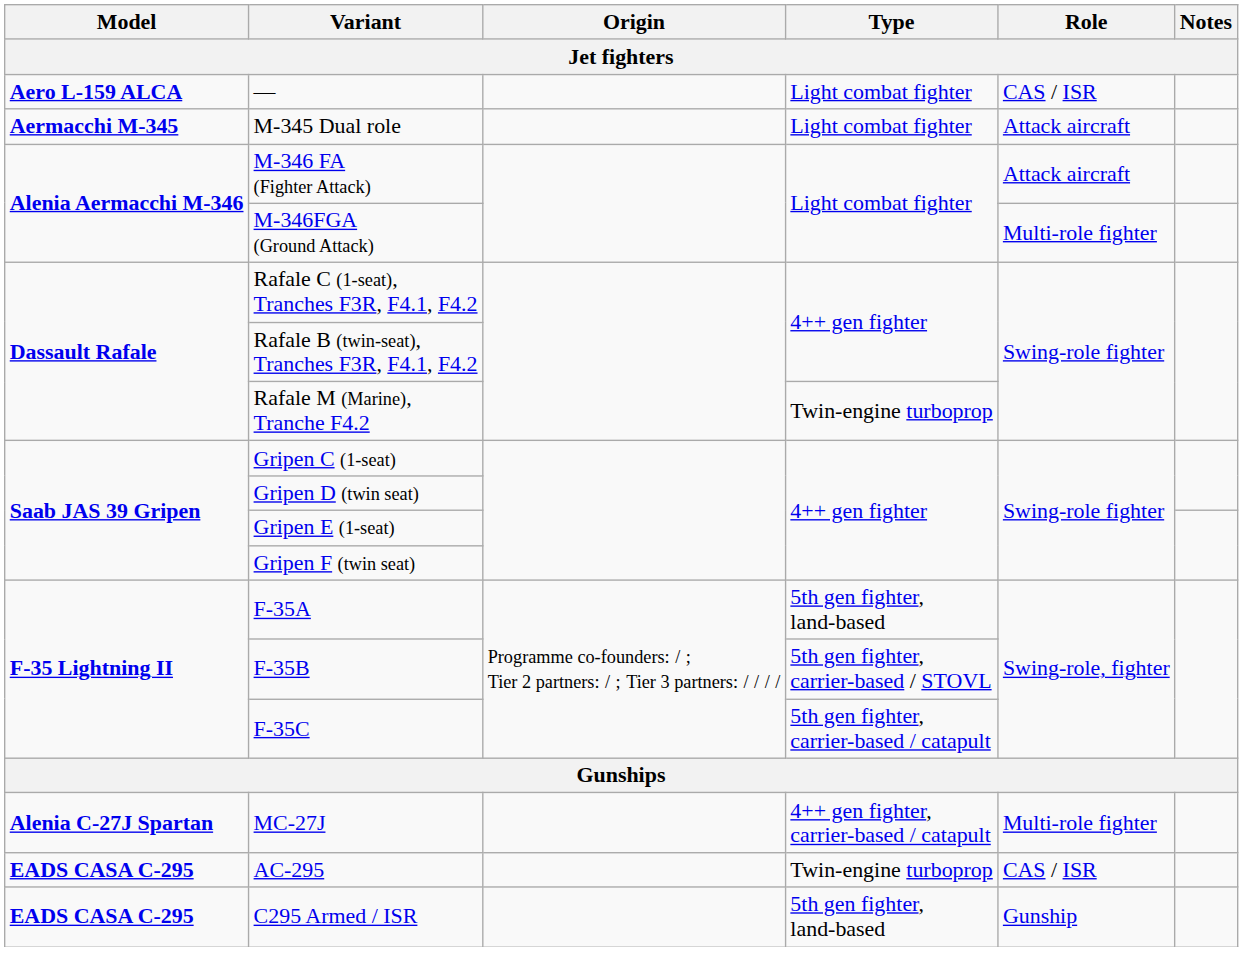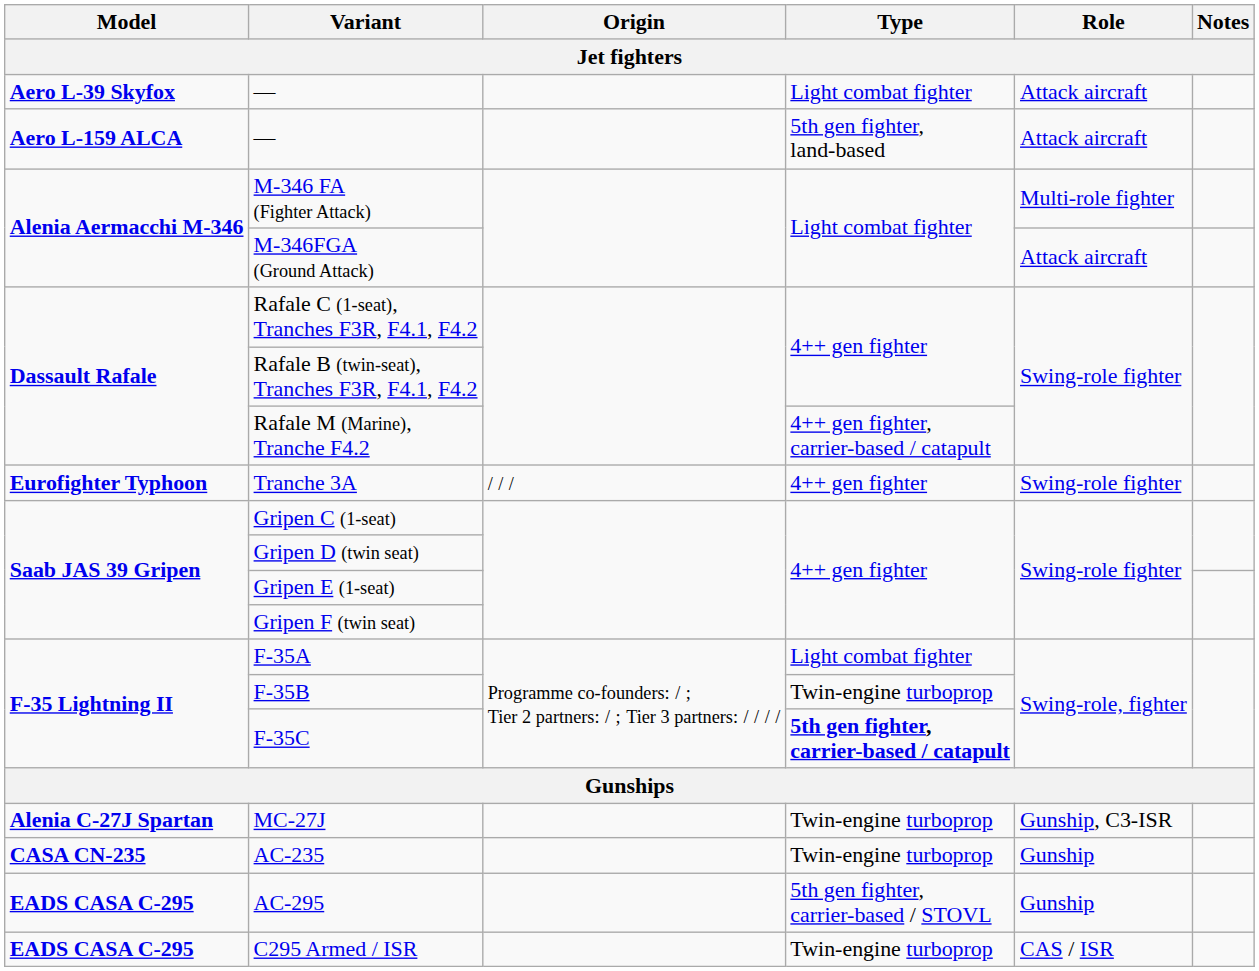+ row: Aero L-39 Skyfox | — | Light combat fighter | Attack aircraft
Aero L-159 ALCA / — | Type: Light combat fighter -> 5th gen fighter, land-based
Aero L-159 ALCA / — | Role: CAS / ISR -> Attack aircraft
- row: Aermacchi M-345 | M-345 Dual role | Light combat fighter | Attack aircraft
M-346 FA (Fighter Attack) | Role: Attack aircraft -> Multi-role fighter
M-346FGA (Ground Attack) | Role: Multi-role fighter -> Attack aircraft
Rafale M (Marine), Tranche F4.2 | Type: Twin-engine turboprop -> 4++ gen fighter, carrier-based / catapult
+ row: Eurofighter Typhoon | Tranche 3A | / / / | 4++ gen fighter | Swing-role fighter
F-35A | Type: 5th gen fighter, land-based -> Light combat fighter
F-35B | Type: 5th gen fighter, carrier-based / STOVL -> Twin-engine turboprop
F-35C | Type: normal -> bold
MC-27J | Type: 4++ gen fighter, carrier-based / catapult -> Twin-engine turboprop
MC-27J | Role: Multi-role fighter -> Gunship, C3-ISR
+ row: CASA CN-235 | AC-235 | Twin-engine turboprop | Gunship
AC-295 | Type: Twin-engine turboprop -> 5th gen fighter, carrier-based / STOVL
AC-295 | Role: CAS / ISR -> Gunship
C295 Armed / ISR | Type: 5th gen fighter, land-based -> Twin-engine turboprop
C295 Armed / ISR | Role: Gunship -> CAS / ISR
